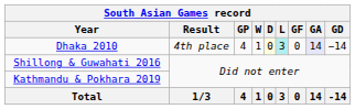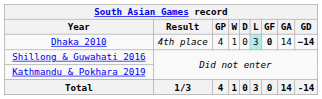Dhaka 2010 | D: lightyellow background -> no background
Dhaka 2010 | GF: normal -> bold
Dhaka 2010 | GA: lavender background -> no background
Dhaka 2010 | GD: normal -> bold
